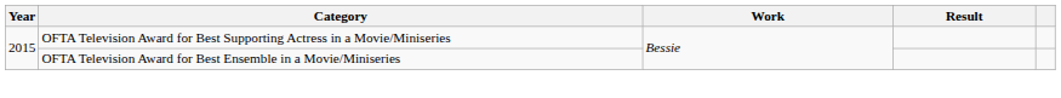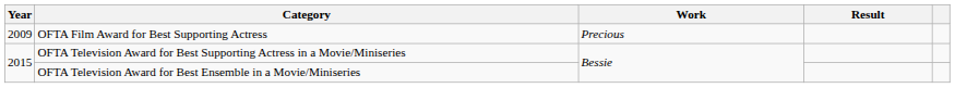+ row: 2009 | OFTA Film Award for Best Supporting Actress | Precious
